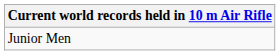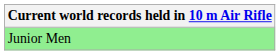Junior Men | column 1: no background -> lightgreen background
